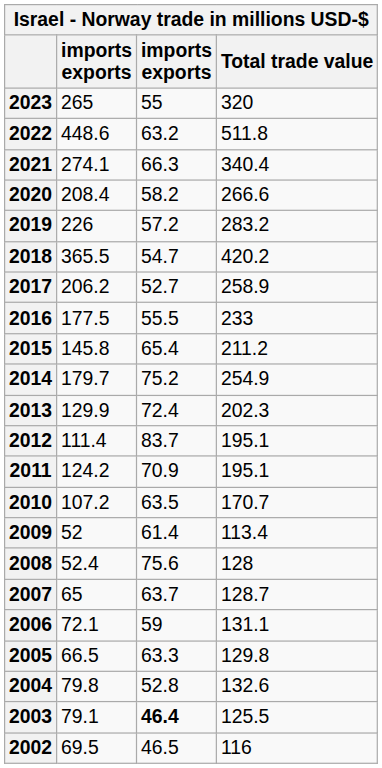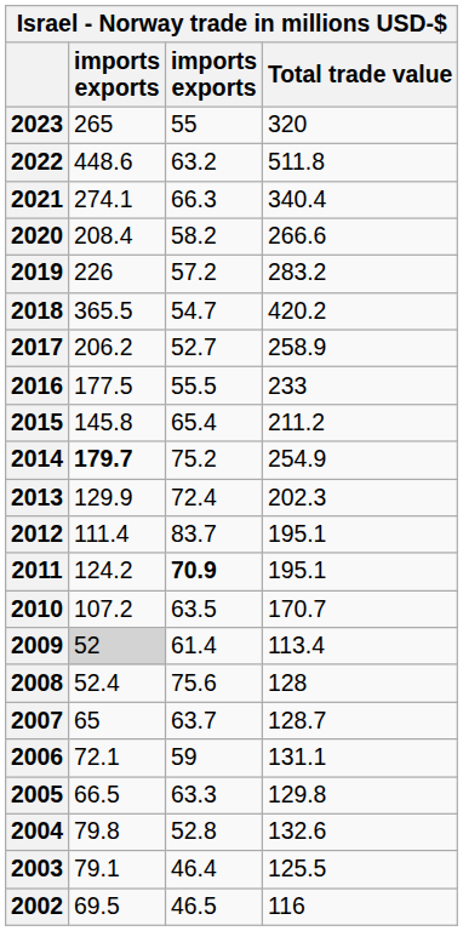2014 | column 2: normal -> bold
2011 | column 3: normal -> bold
2009 | column 2: no background -> lightgrey background
2003 | column 3: bold -> normal
